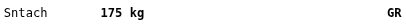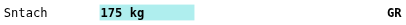Sntach | column 2: no background -> paleturquoise background
